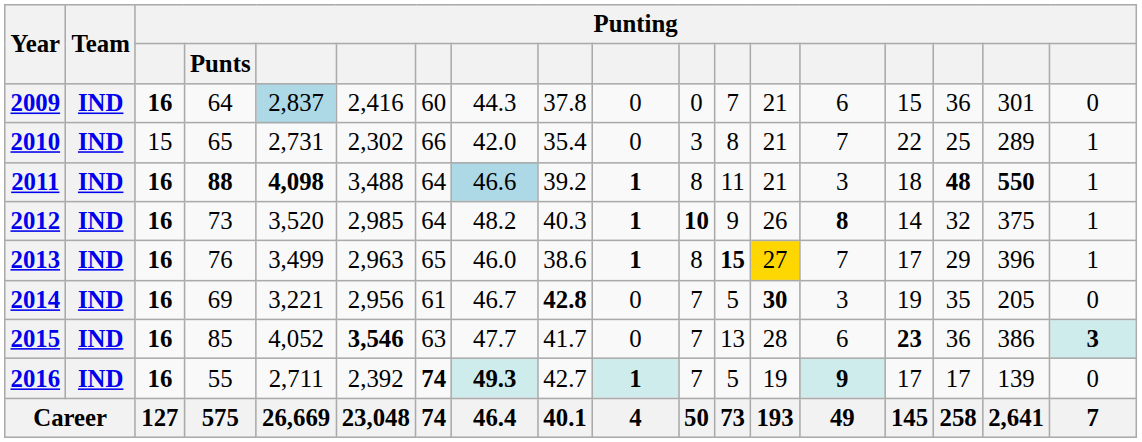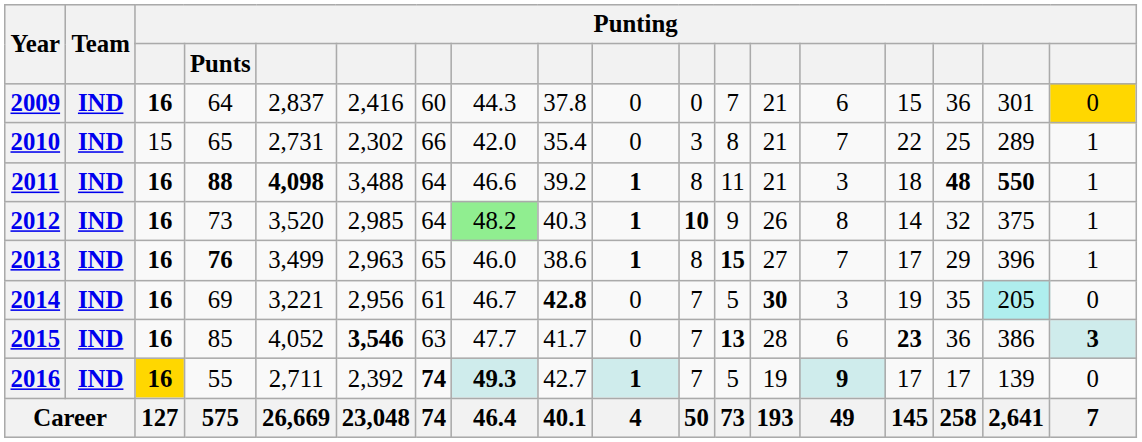2009 | column 5: lightblue background -> no background
2009 | column 18: no background -> gold background
2011 | column 8: lightblue background -> no background
2012 | column 8: no background -> lightgreen background
2012 | column 14: bold -> normal
2013 | Punting / Punts: normal -> bold
2013 | column 13: gold background -> no background
2014 | column 17: no background -> paleturquoise background
2015 | column 12: normal -> bold
2016 | column 3: no background -> gold background
